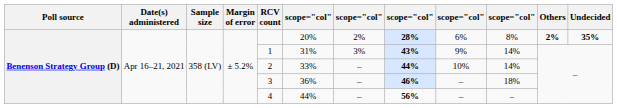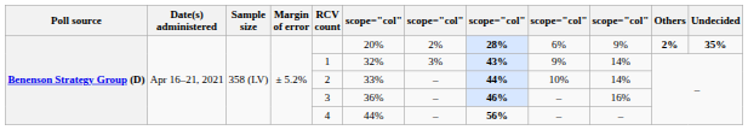row 2 | column 10: 8% -> 9%
row 3 | column 6: 31% -> 32%
row 5 | column 10: 18% -> 16%
